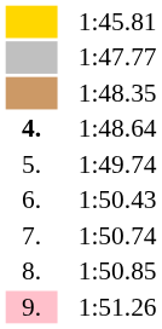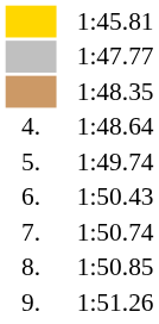1:48.64 | column 1: bold -> normal
1:51.26 | column 1: pink background -> no background
